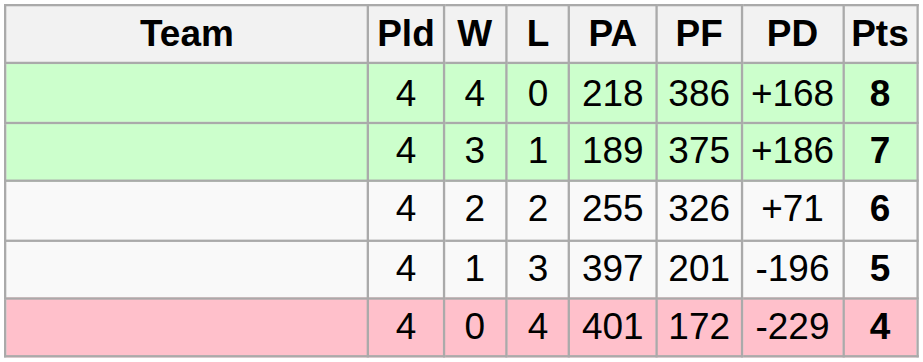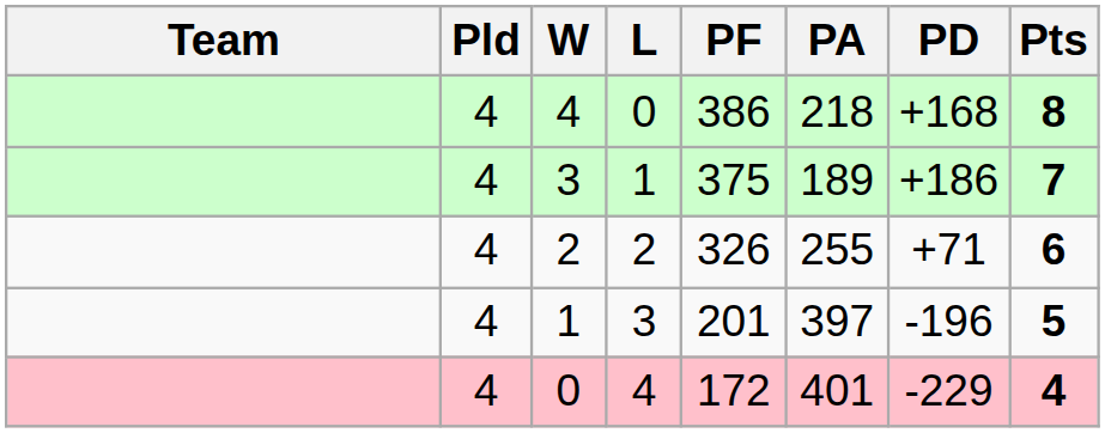columns swapped: PF <-> PA
